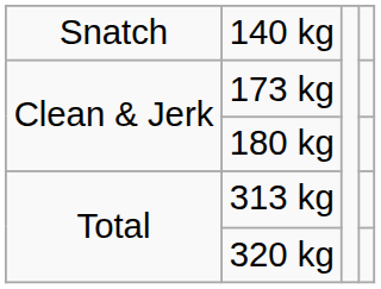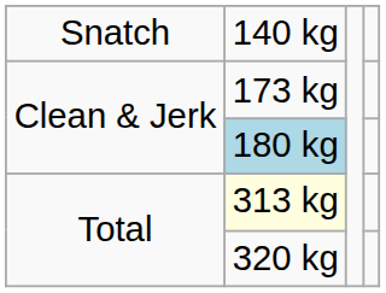180 kg | column 2: no background -> lightblue background
313 kg | column 2: no background -> lightyellow background
